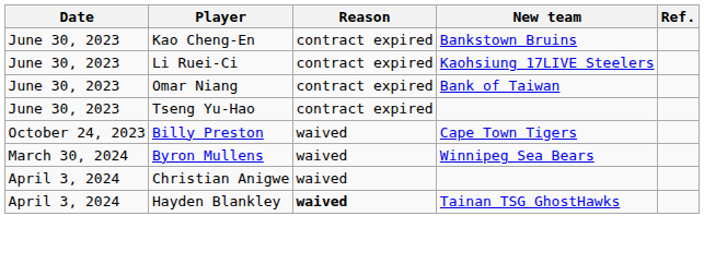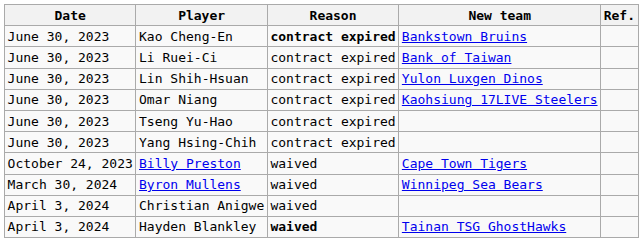Kao Cheng-En | Reason: normal -> bold
Li Ruei-Ci | New team: Kaohsiung 17LIVE Steelers -> Bank of Taiwan
+ row: June 30, 2023 | Lin Shih-Hsuan | contract expired | Yulon Luxgen Dinos
Omar Niang | New team: Bank of Taiwan -> Kaohsiung 17LIVE Steelers
+ row: June 30, 2023 | Yang Hsing-Chih | contract expired
